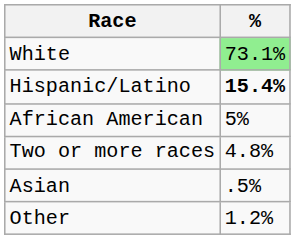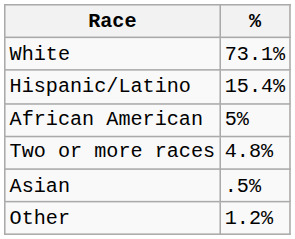White | %: lightgreen background -> no background
Hispanic/Latino | %: bold -> normal
